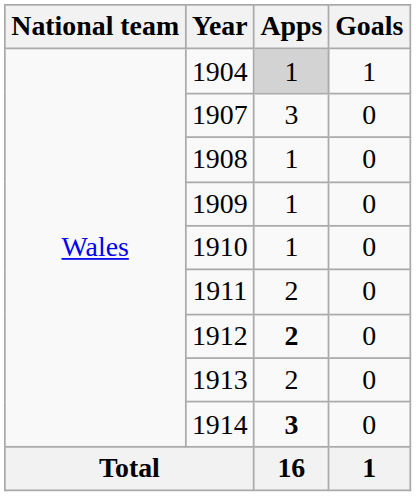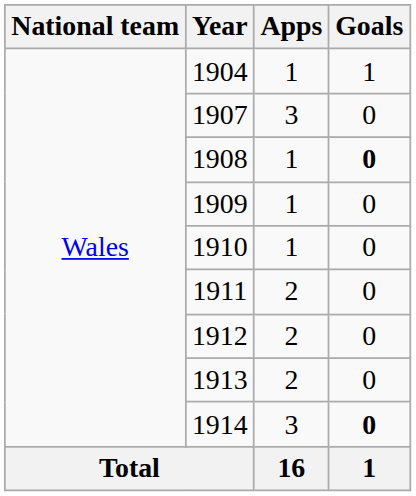1904 | Apps: lightgrey background -> no background
1908 | Goals: normal -> bold
1912 | Apps: bold -> normal
1914 | Apps: bold -> normal
1914 | Goals: normal -> bold
